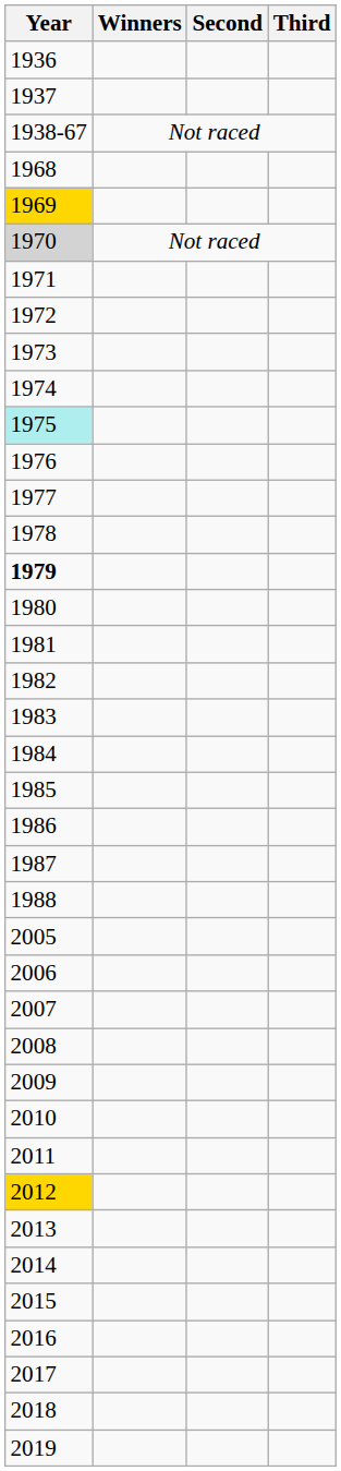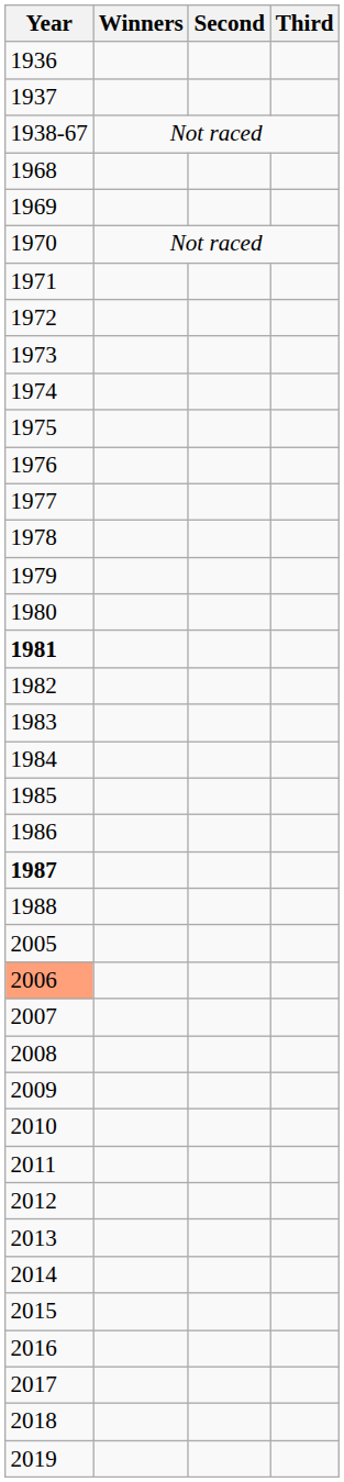1969 | Year: gold background -> no background
1970 | Year: lightgrey background -> no background
1975 | Year: paleturquoise background -> no background
1979 | Year: bold -> normal
1981 | Year: normal -> bold
1987 | Year: normal -> bold
2006 | Year: no background -> lightsalmon background
2012 | Year: gold background -> no background
